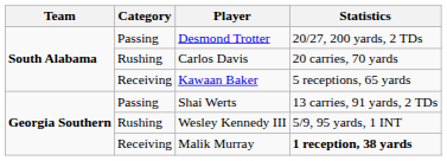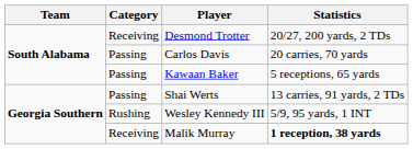Desmond Trotter | Category: Passing -> Receiving
Carlos Davis | Category: Rushing -> Passing
Kawaan Baker | Category: Receiving -> Passing
